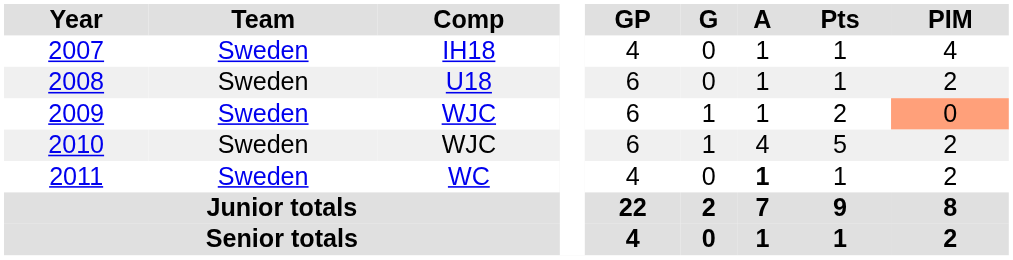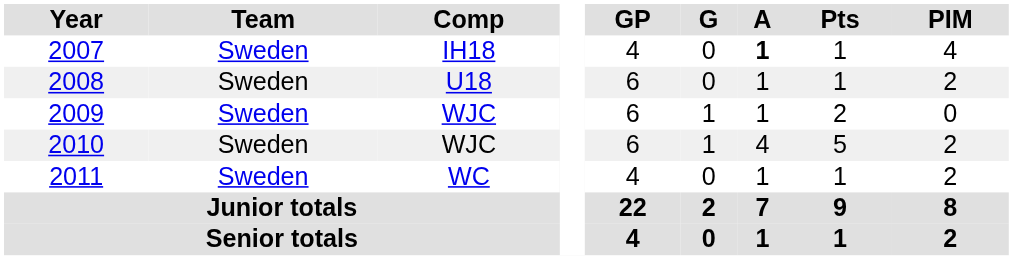2007 | A: normal -> bold
2009 | PIM: lightsalmon background -> no background
2011 | A: bold -> normal
